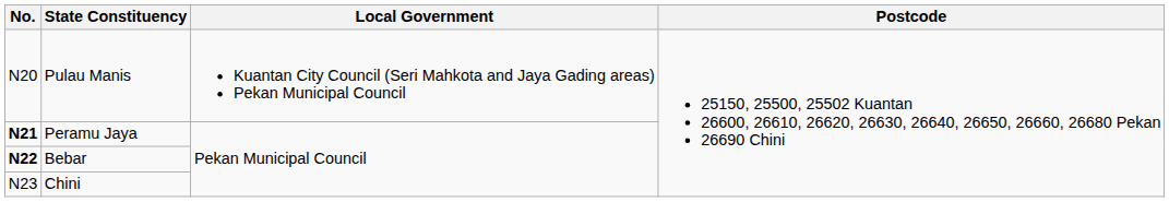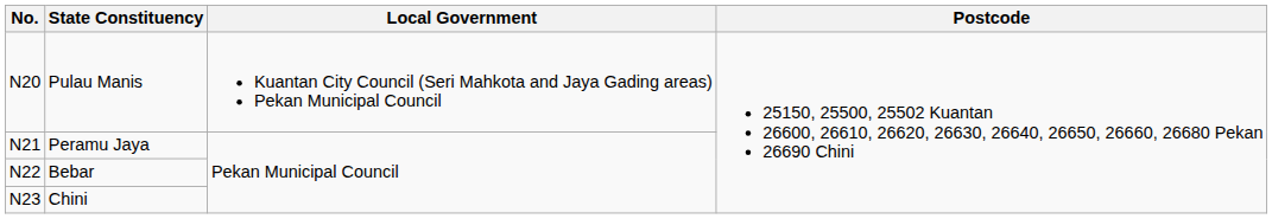Peramu Jaya | No.: bold -> normal
Bebar | No.: bold -> normal
